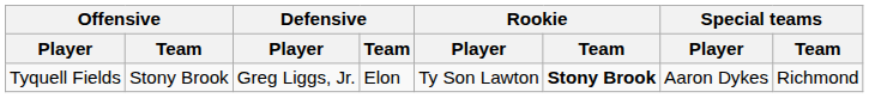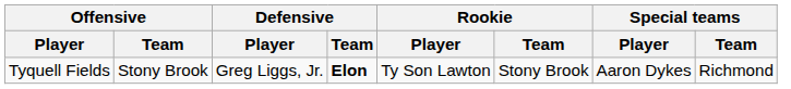Tyquell Fields | Defensive / Team: normal -> bold
Tyquell Fields | Rookie / Team: bold -> normal
